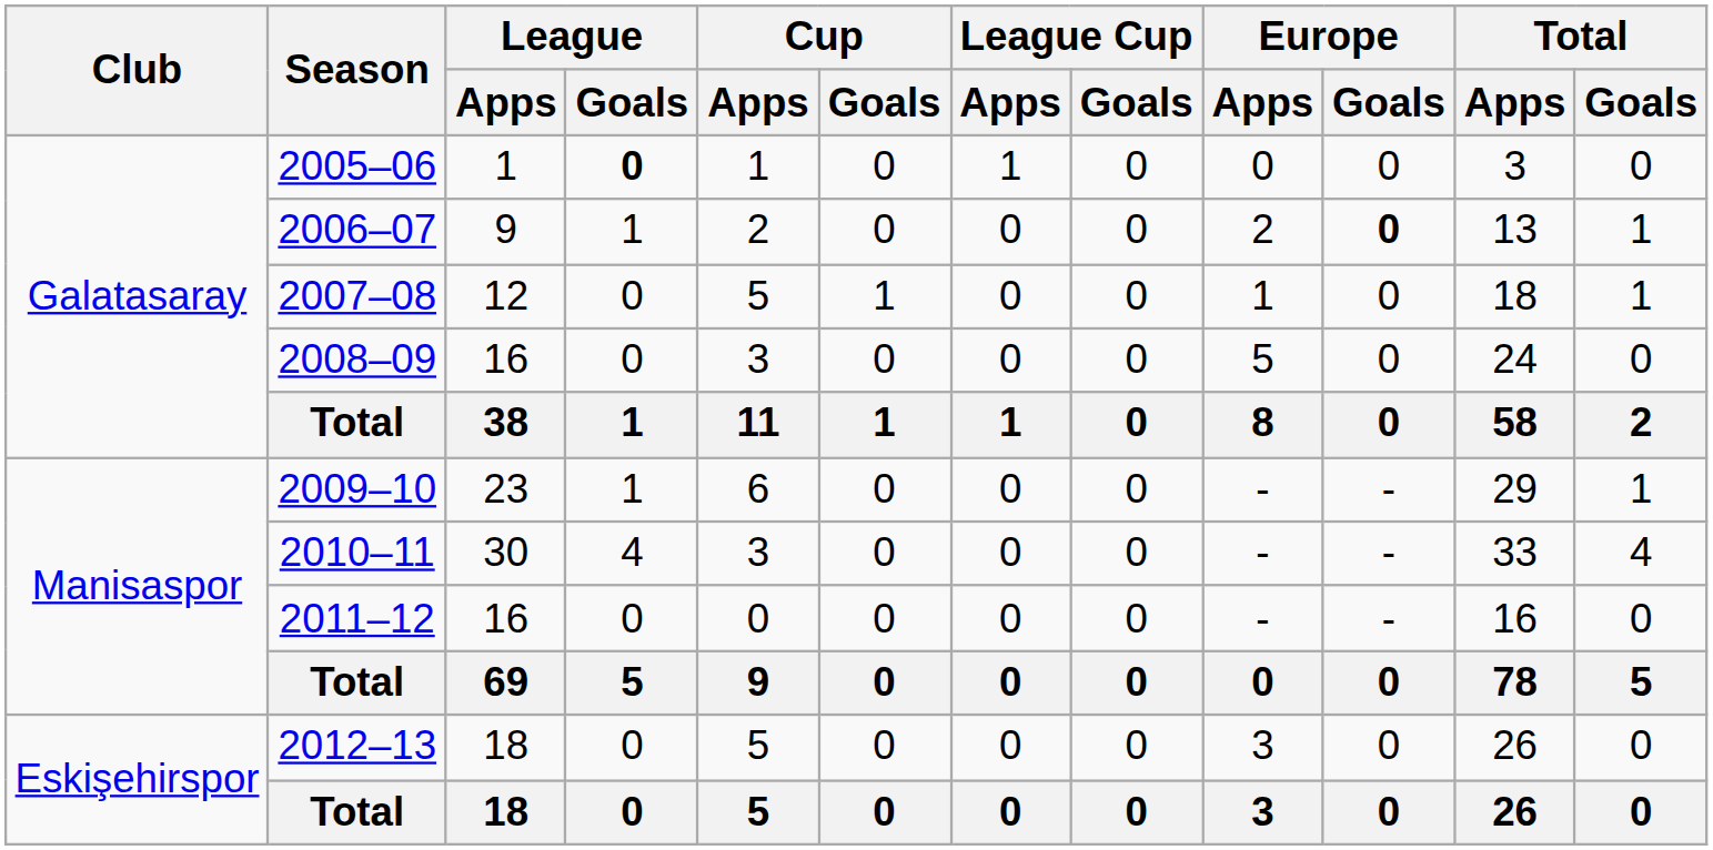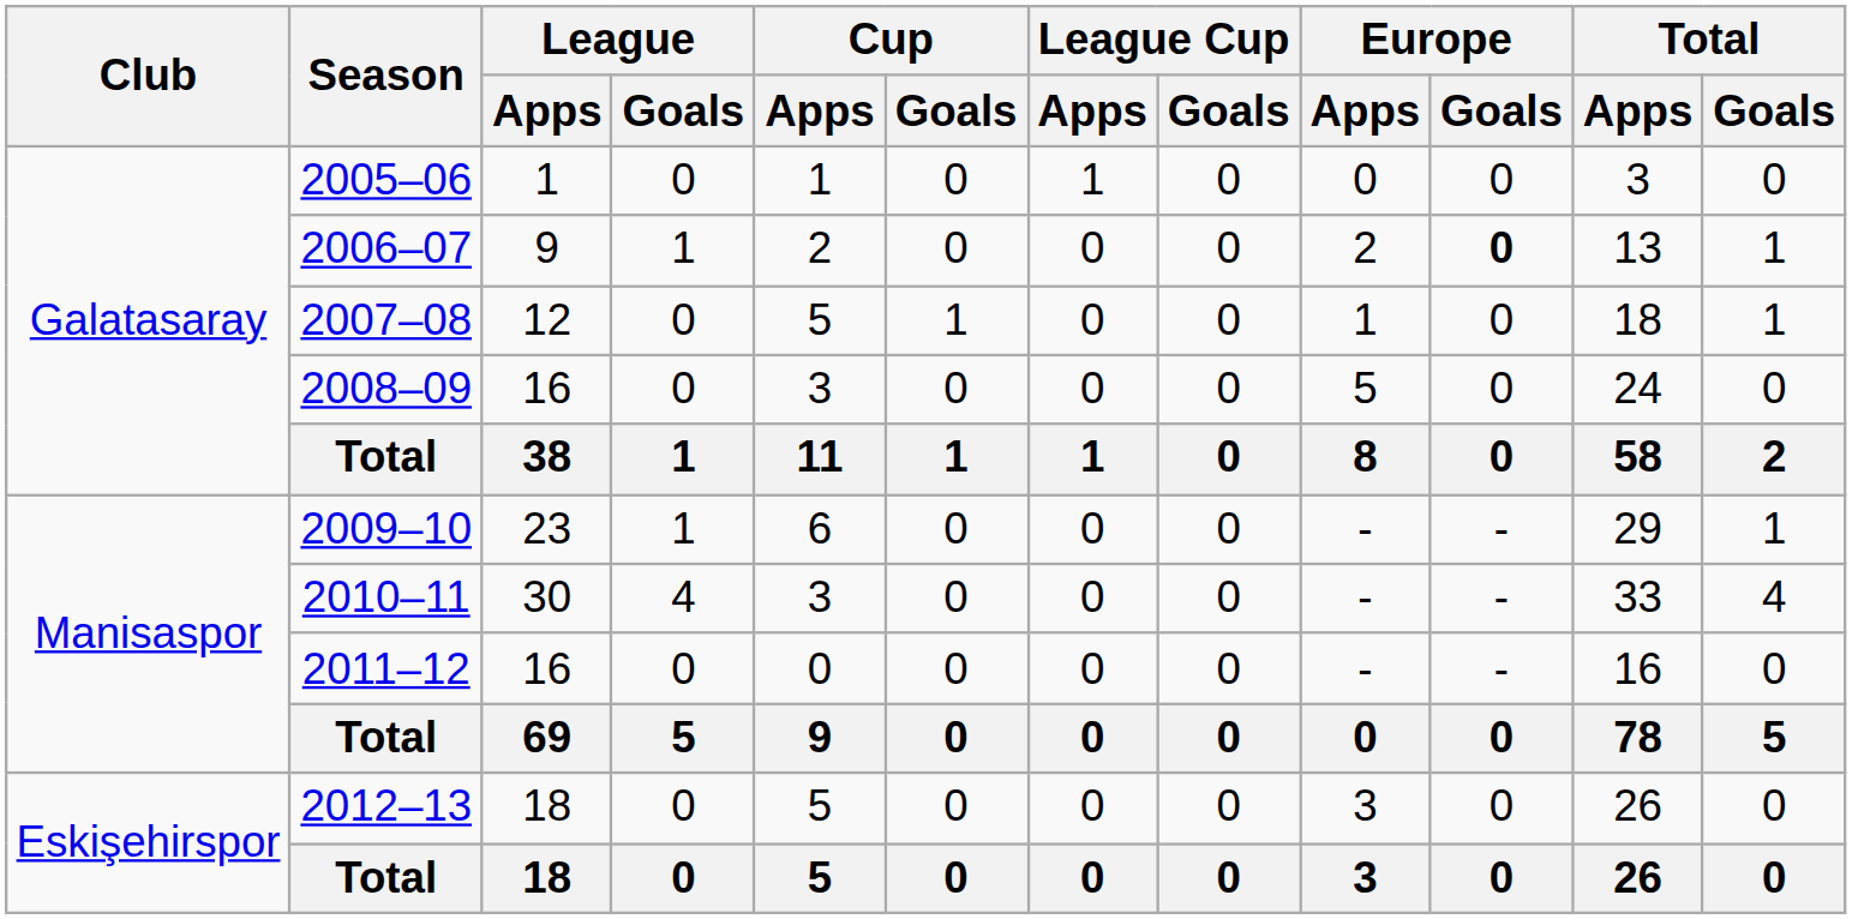2005–06 | League / Goals: bold -> normal
